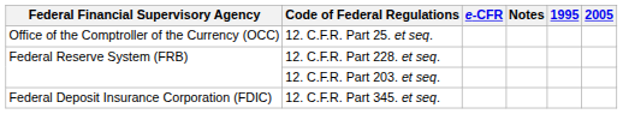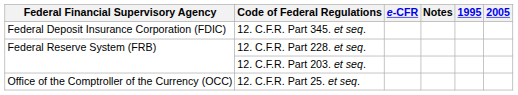rows swapped: 12. C.F.R. Part 25. et seq. <-> 12. C.F.R. Part 345. et seq.
